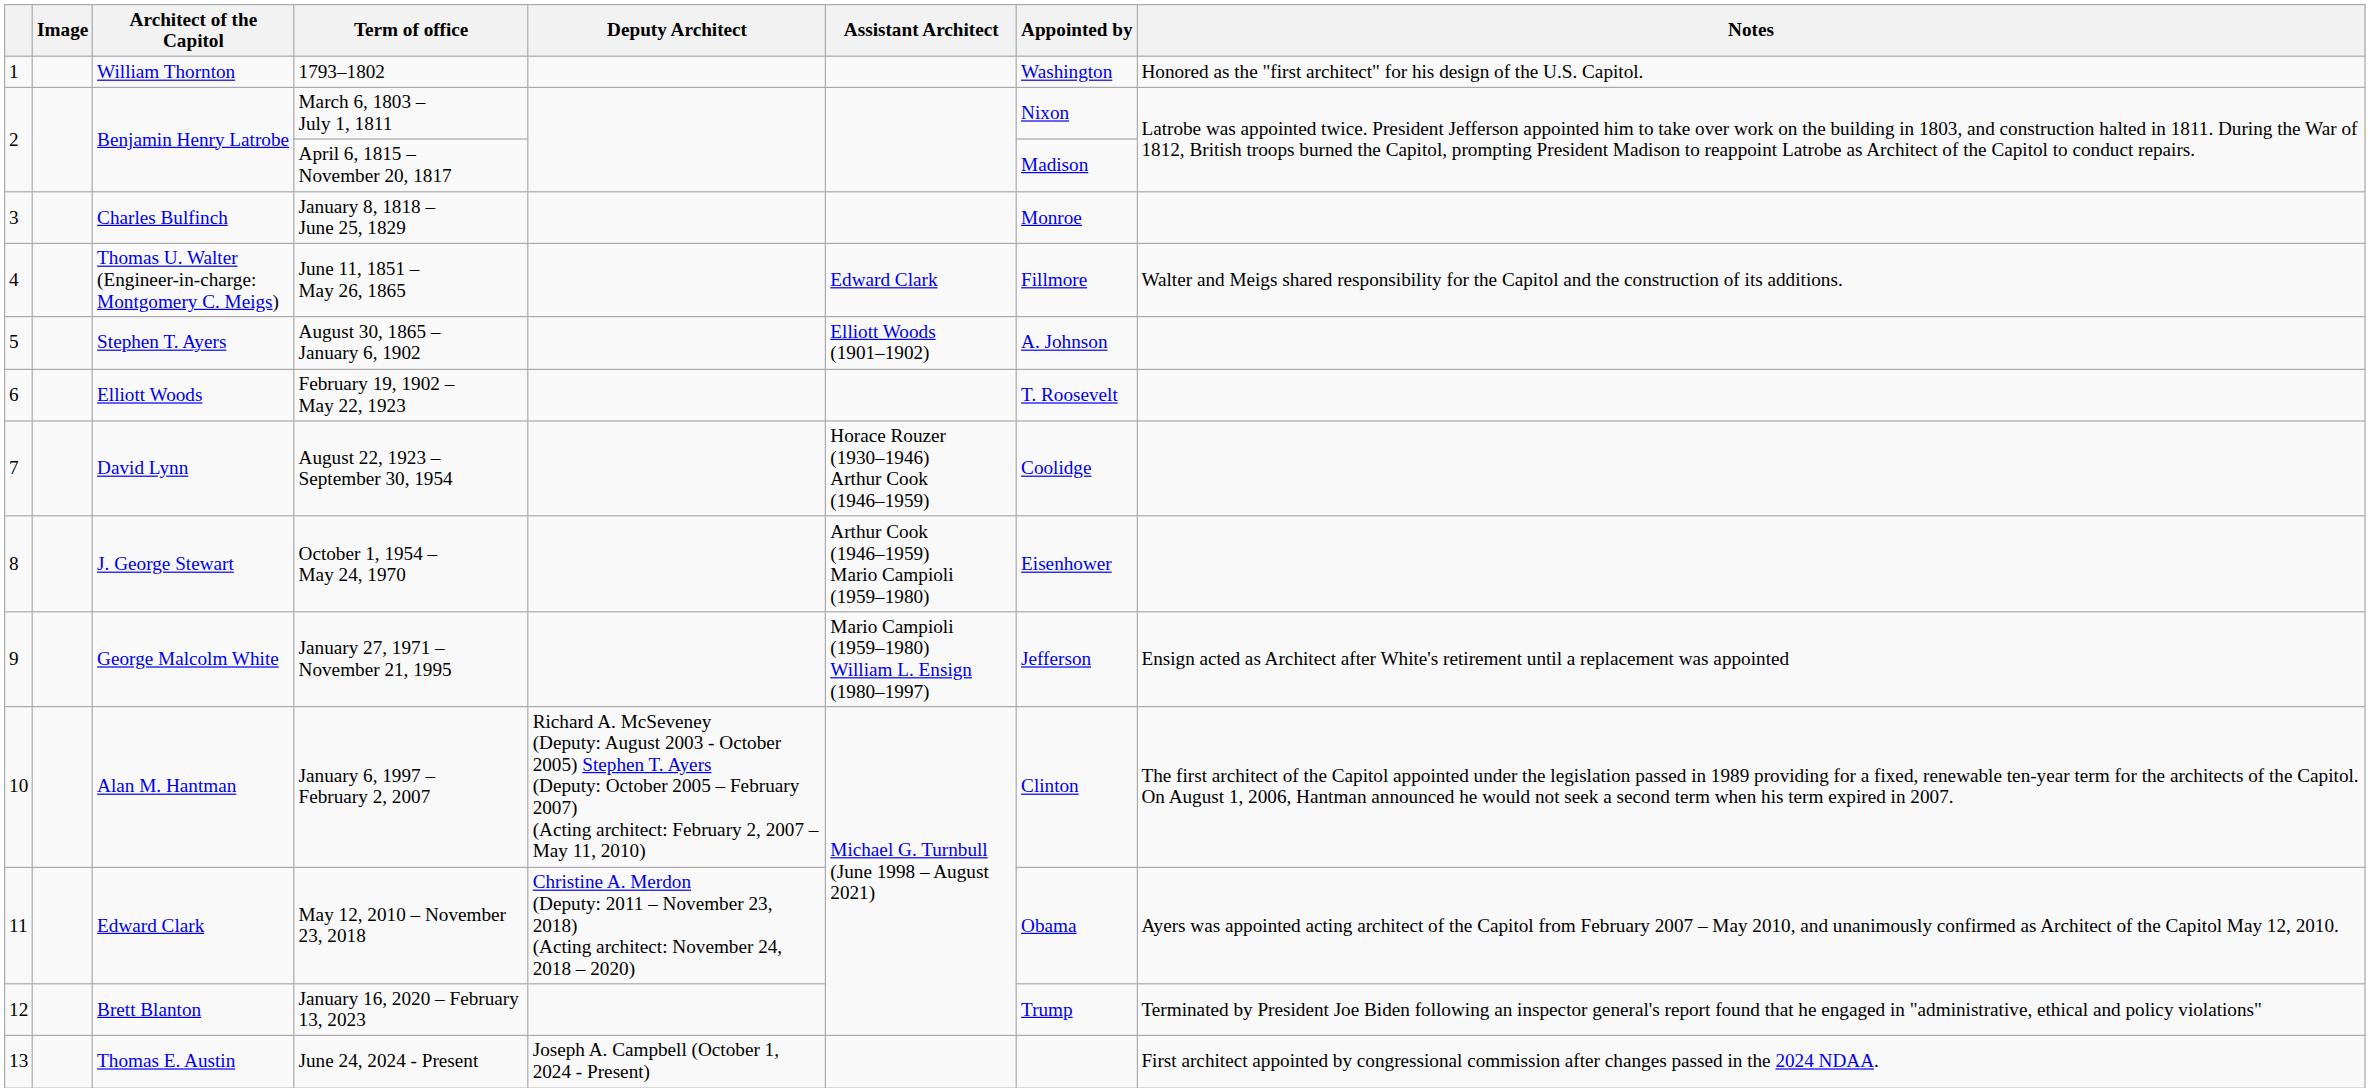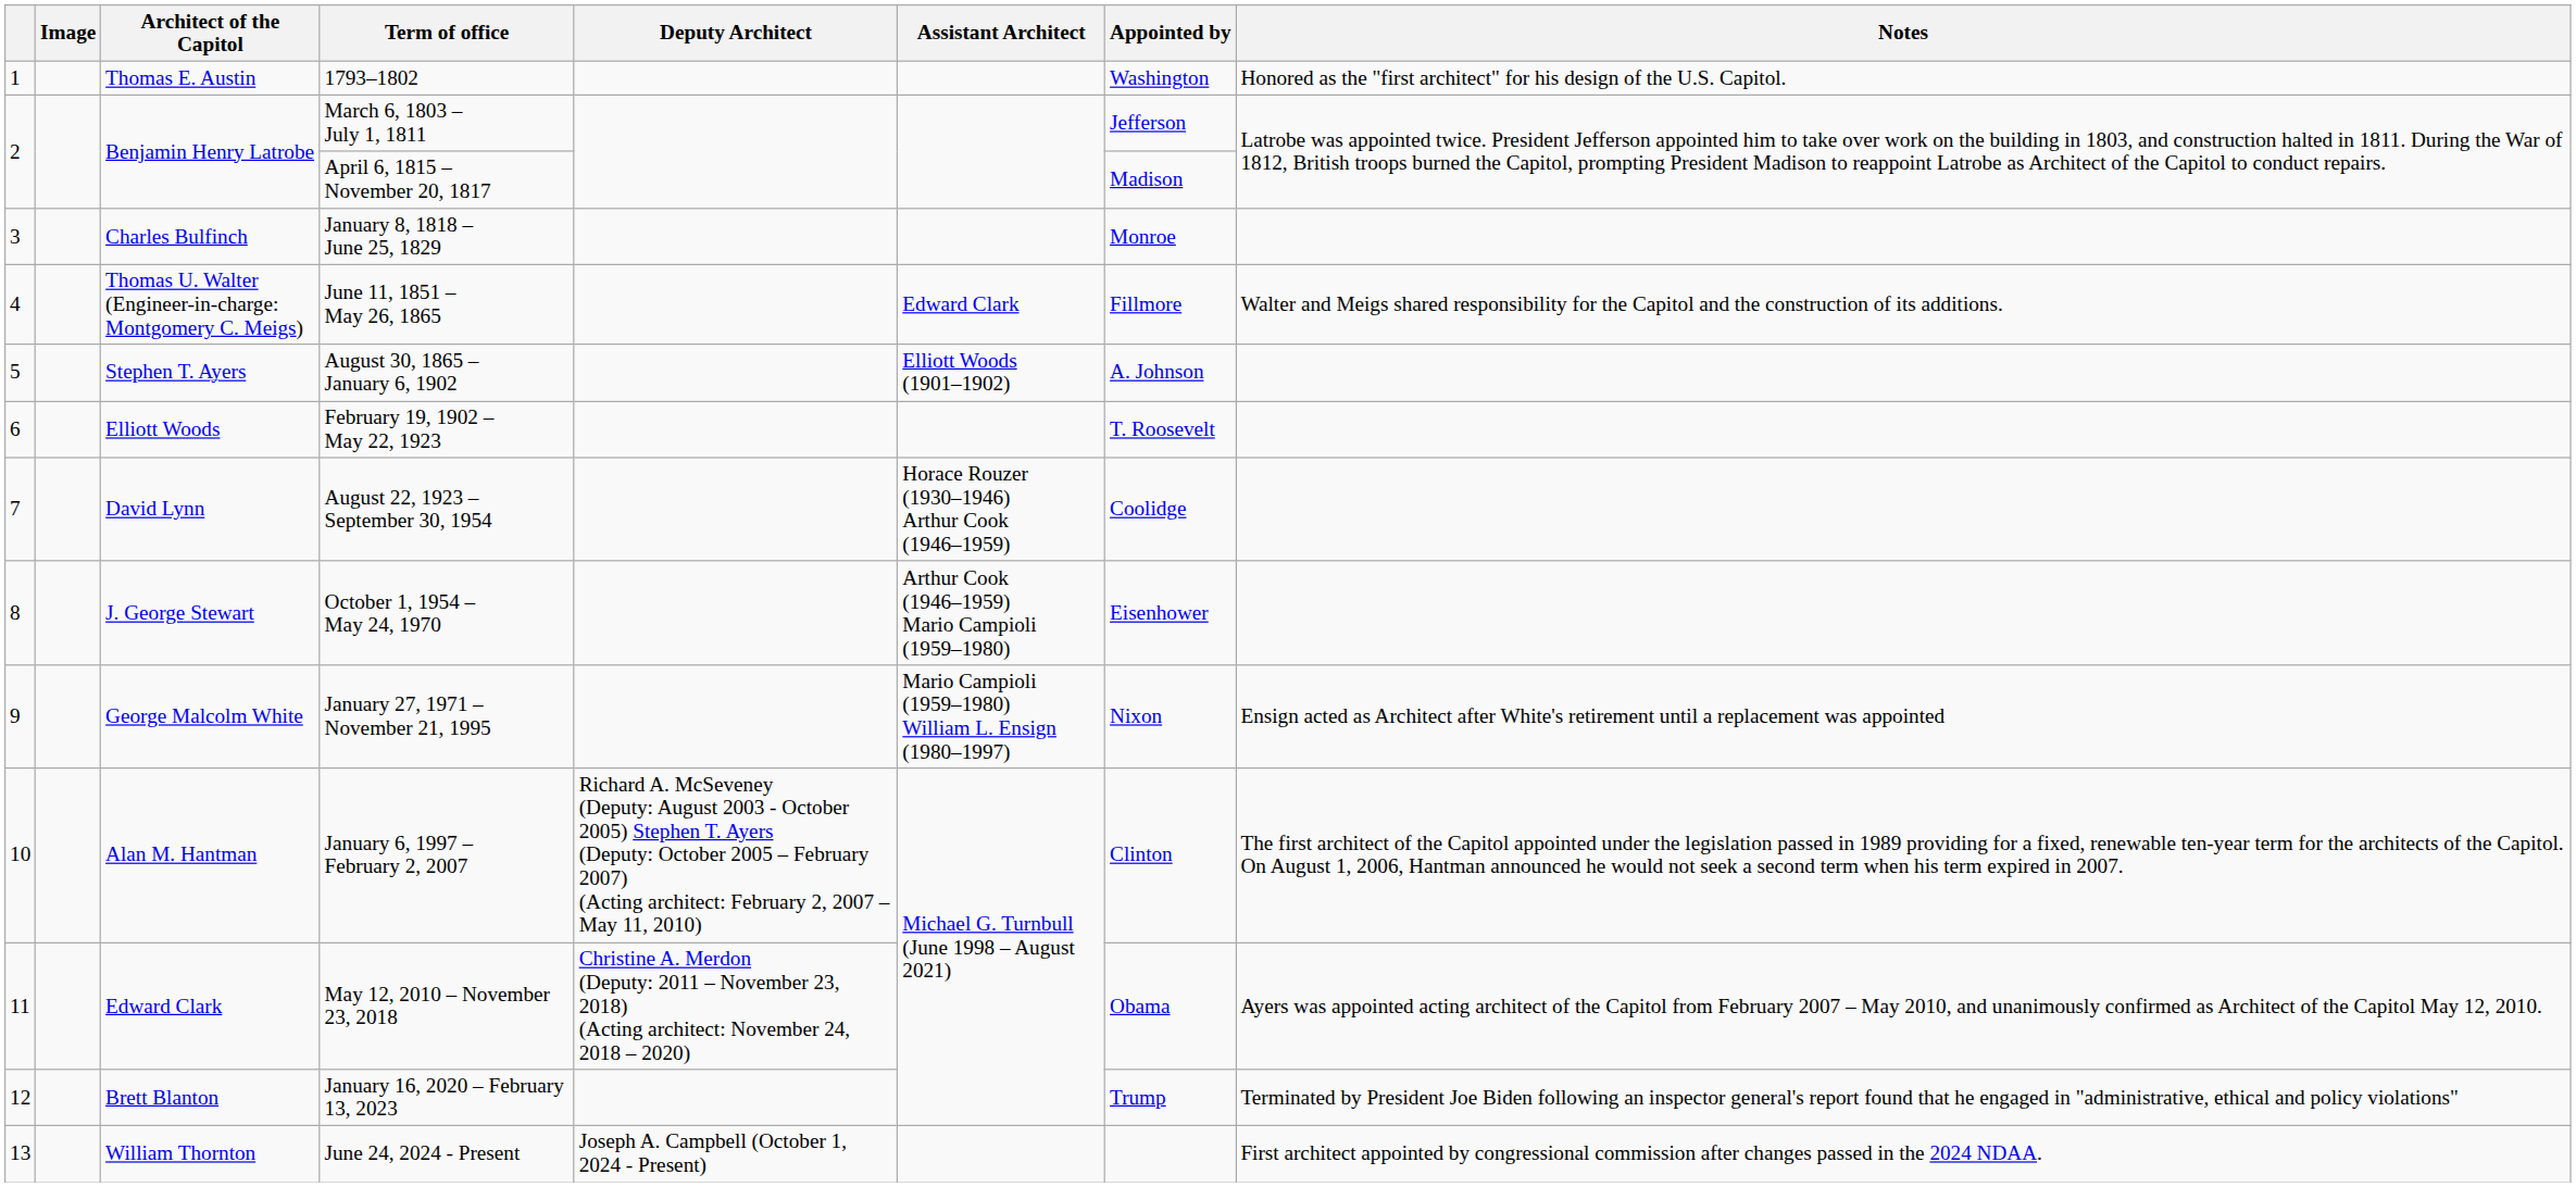1793–1802 | Architect of the Capitol: William Thornton -> Thomas E. Austin
March 6, 1803 – July 1, 1811 | Appointed by: Nixon -> Jefferson
January 27, 1971 – November 21, 1995 | Appointed by: Jefferson -> Nixon
June 24, 2024 - Present | Architect of the Capitol: Thomas E. Austin -> William Thornton
